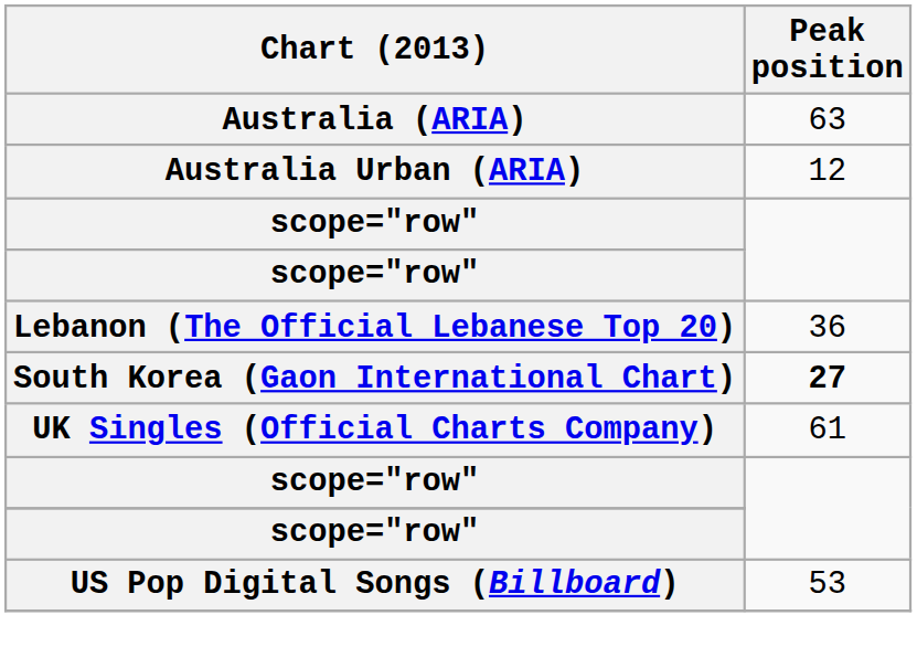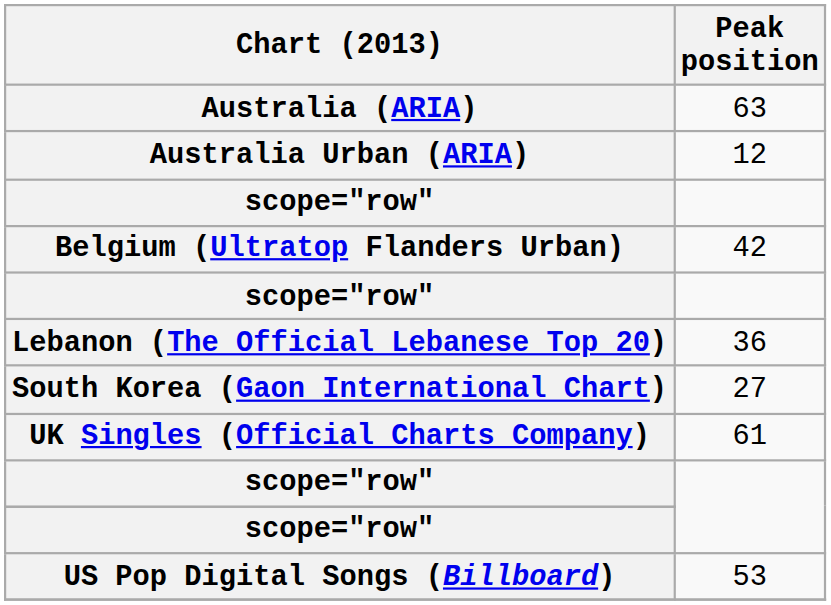+ row: Belgium (Ultratop Flanders Urban) | 42
South Korea (Gaon International Chart) | Peak position: bold -> normal
